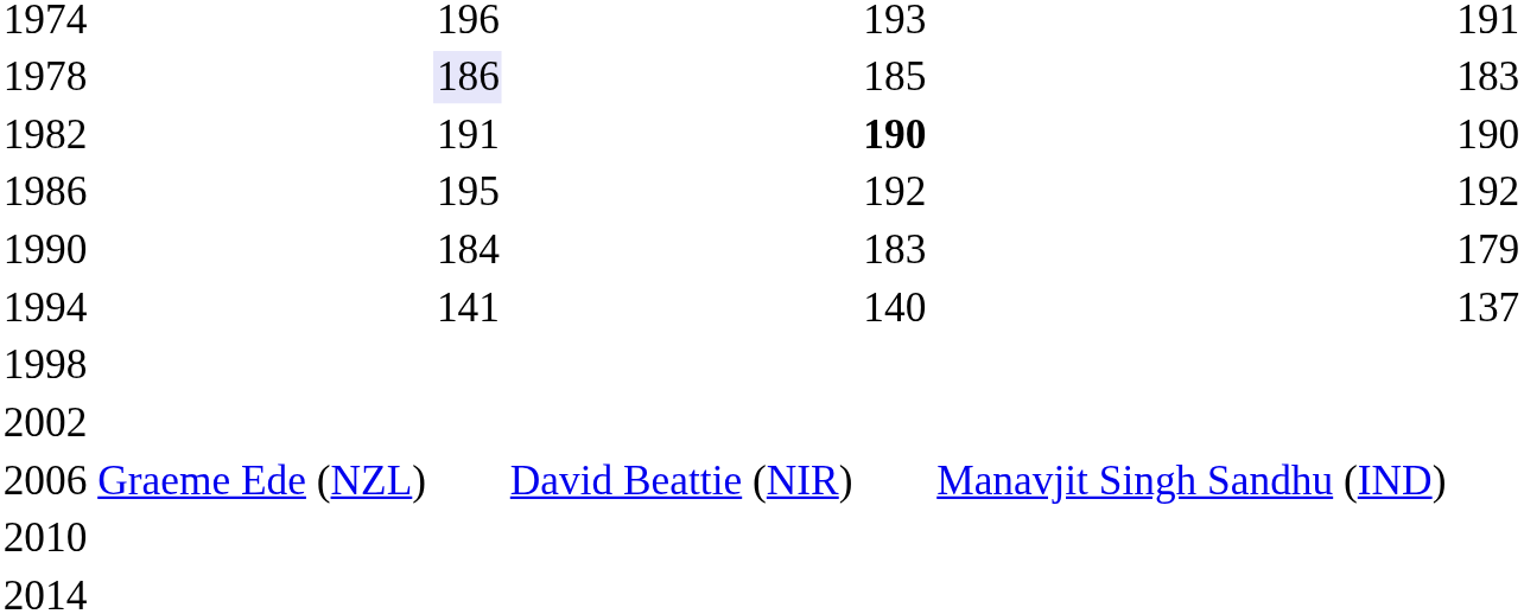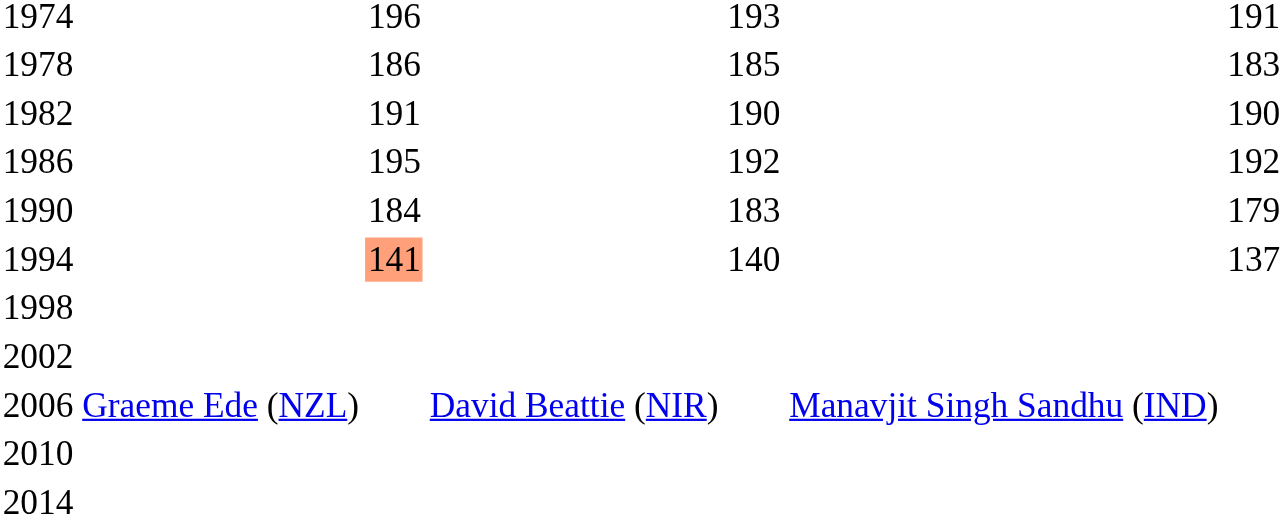1978 | column 3: lavender background -> no background
1982 | column 5: bold -> normal
1994 | column 3: no background -> lightsalmon background
